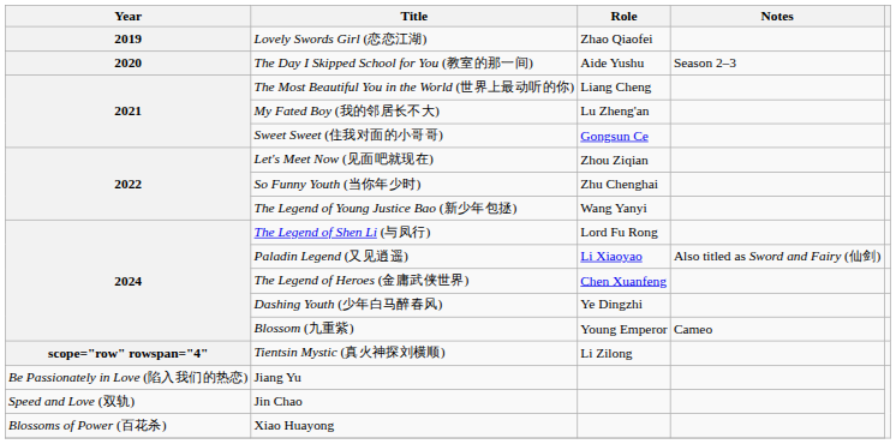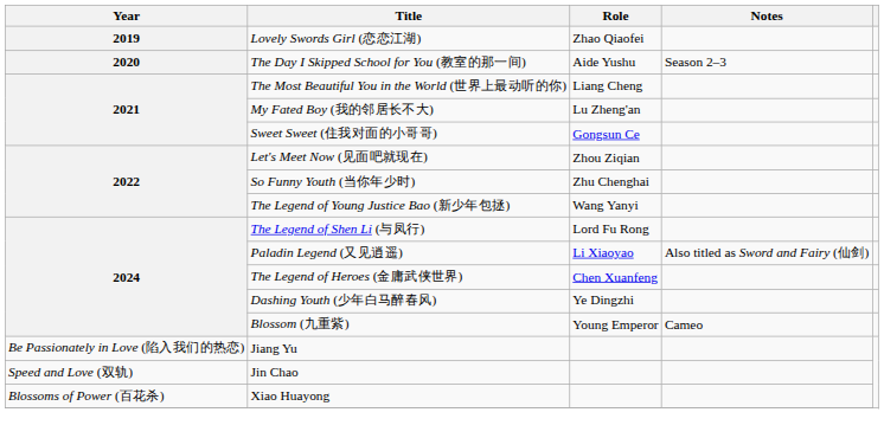- row: scope="row" rowspan="4" | Tientsin Mystic (真火神探刘横顺) | Li Zilong
